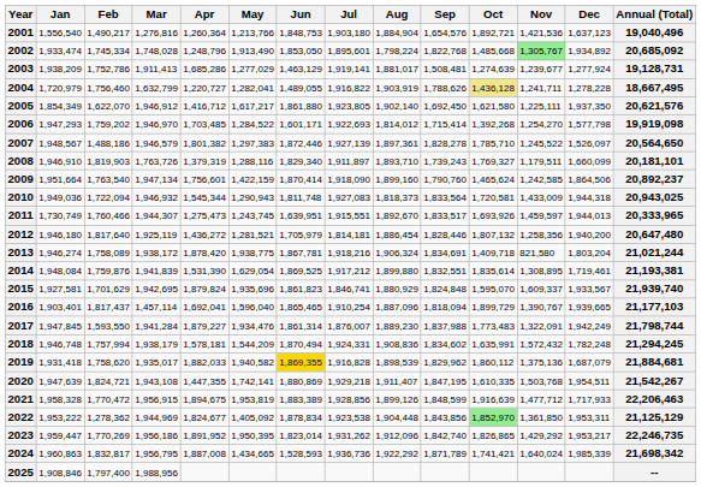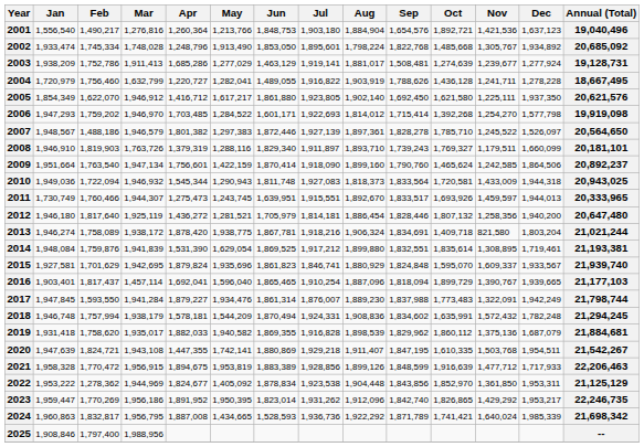2002 | Nov: lightgreen background -> no background
2004 | Oct: khaki background -> no background
2019 | Jun: gold background -> no background
2022 | Oct: lightgreen background -> no background
